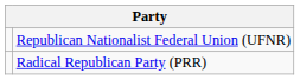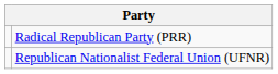rows swapped: Radical Republican Party (PRR) <-> Republican Nationalist Federal Union (UFNR)
